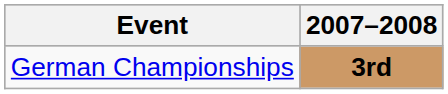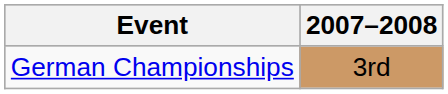German Championships | 2007–2008: bold -> normal
